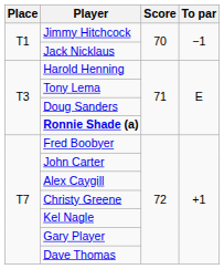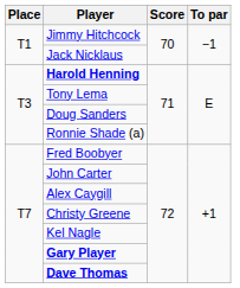Harold Henning | Player: normal -> bold
Ronnie Shade (a) | Player: bold -> normal
Gary Player | Player: normal -> bold
Dave Thomas | Player: normal -> bold
